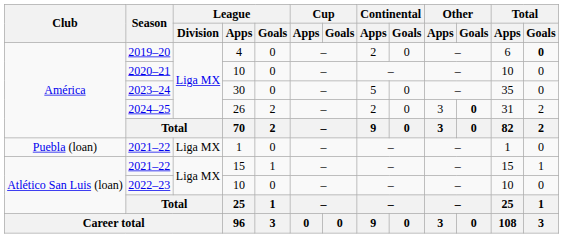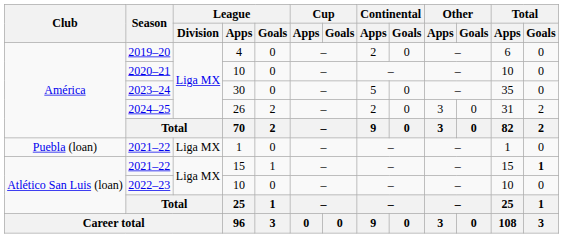2019–20 | Total / Goals: bold -> normal
2024–25 | Other / Goals: bold -> normal
2021–22 / 15 | Total / Goals: normal -> bold
